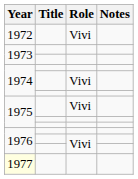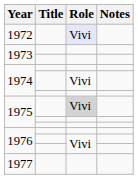1972 | Role: no background -> lavender background
1975 / Vivi | Role: no background -> lightgrey background
1977 | Year: lightyellow background -> no background
